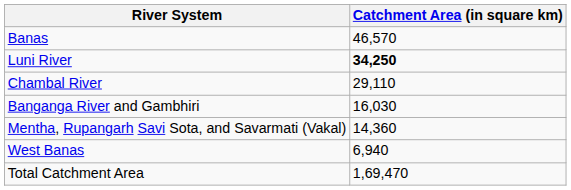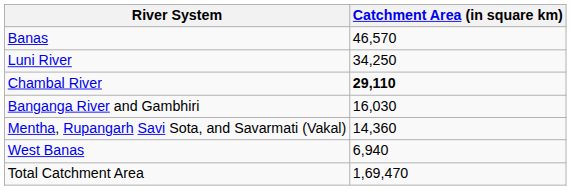Luni River | Catchment Area (in square km): bold -> normal
Chambal River | Catchment Area (in square km): normal -> bold
